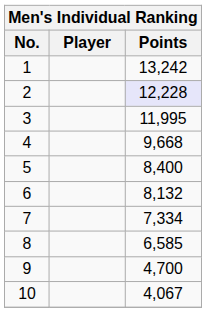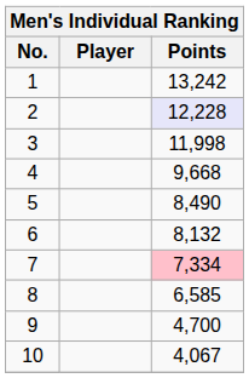3 | Points: 11,995 -> 11,998
5 | Points: 8,400 -> 8,490
7 | Points: no background -> pink background
